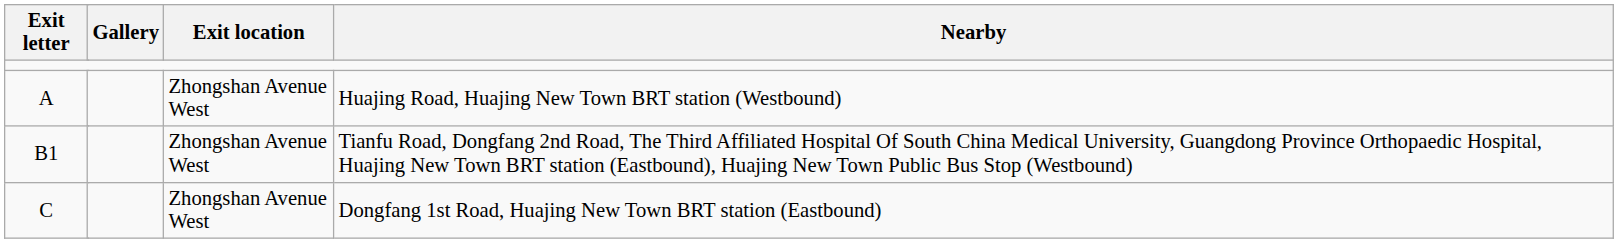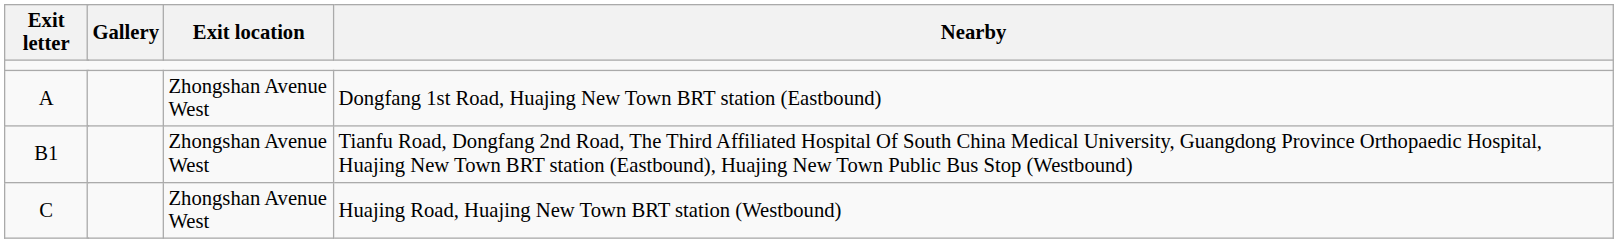A | Nearby: Huajing Road, Huajing New Town BRT station (Westbound) -> Dongfang 1st Road, Huajing New Town BRT station (Eastbound)
C | Nearby: Dongfang 1st Road, Huajing New Town BRT station (Eastbound) -> Huajing Road, Huajing New Town BRT station (Westbound)
